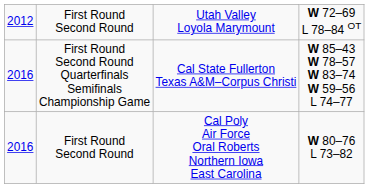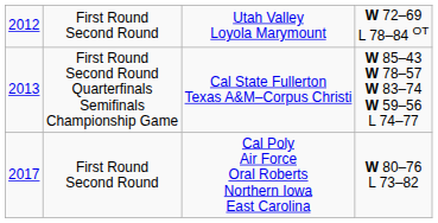row 2 | column 1: 2016 -> 2013
row 3 | column 1: 2016 -> 2017
